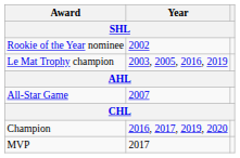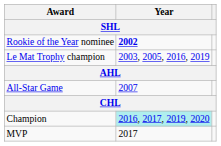Rookie of the Year nominee | Year: normal -> bold
Champion | Year: no background -> paleturquoise background
